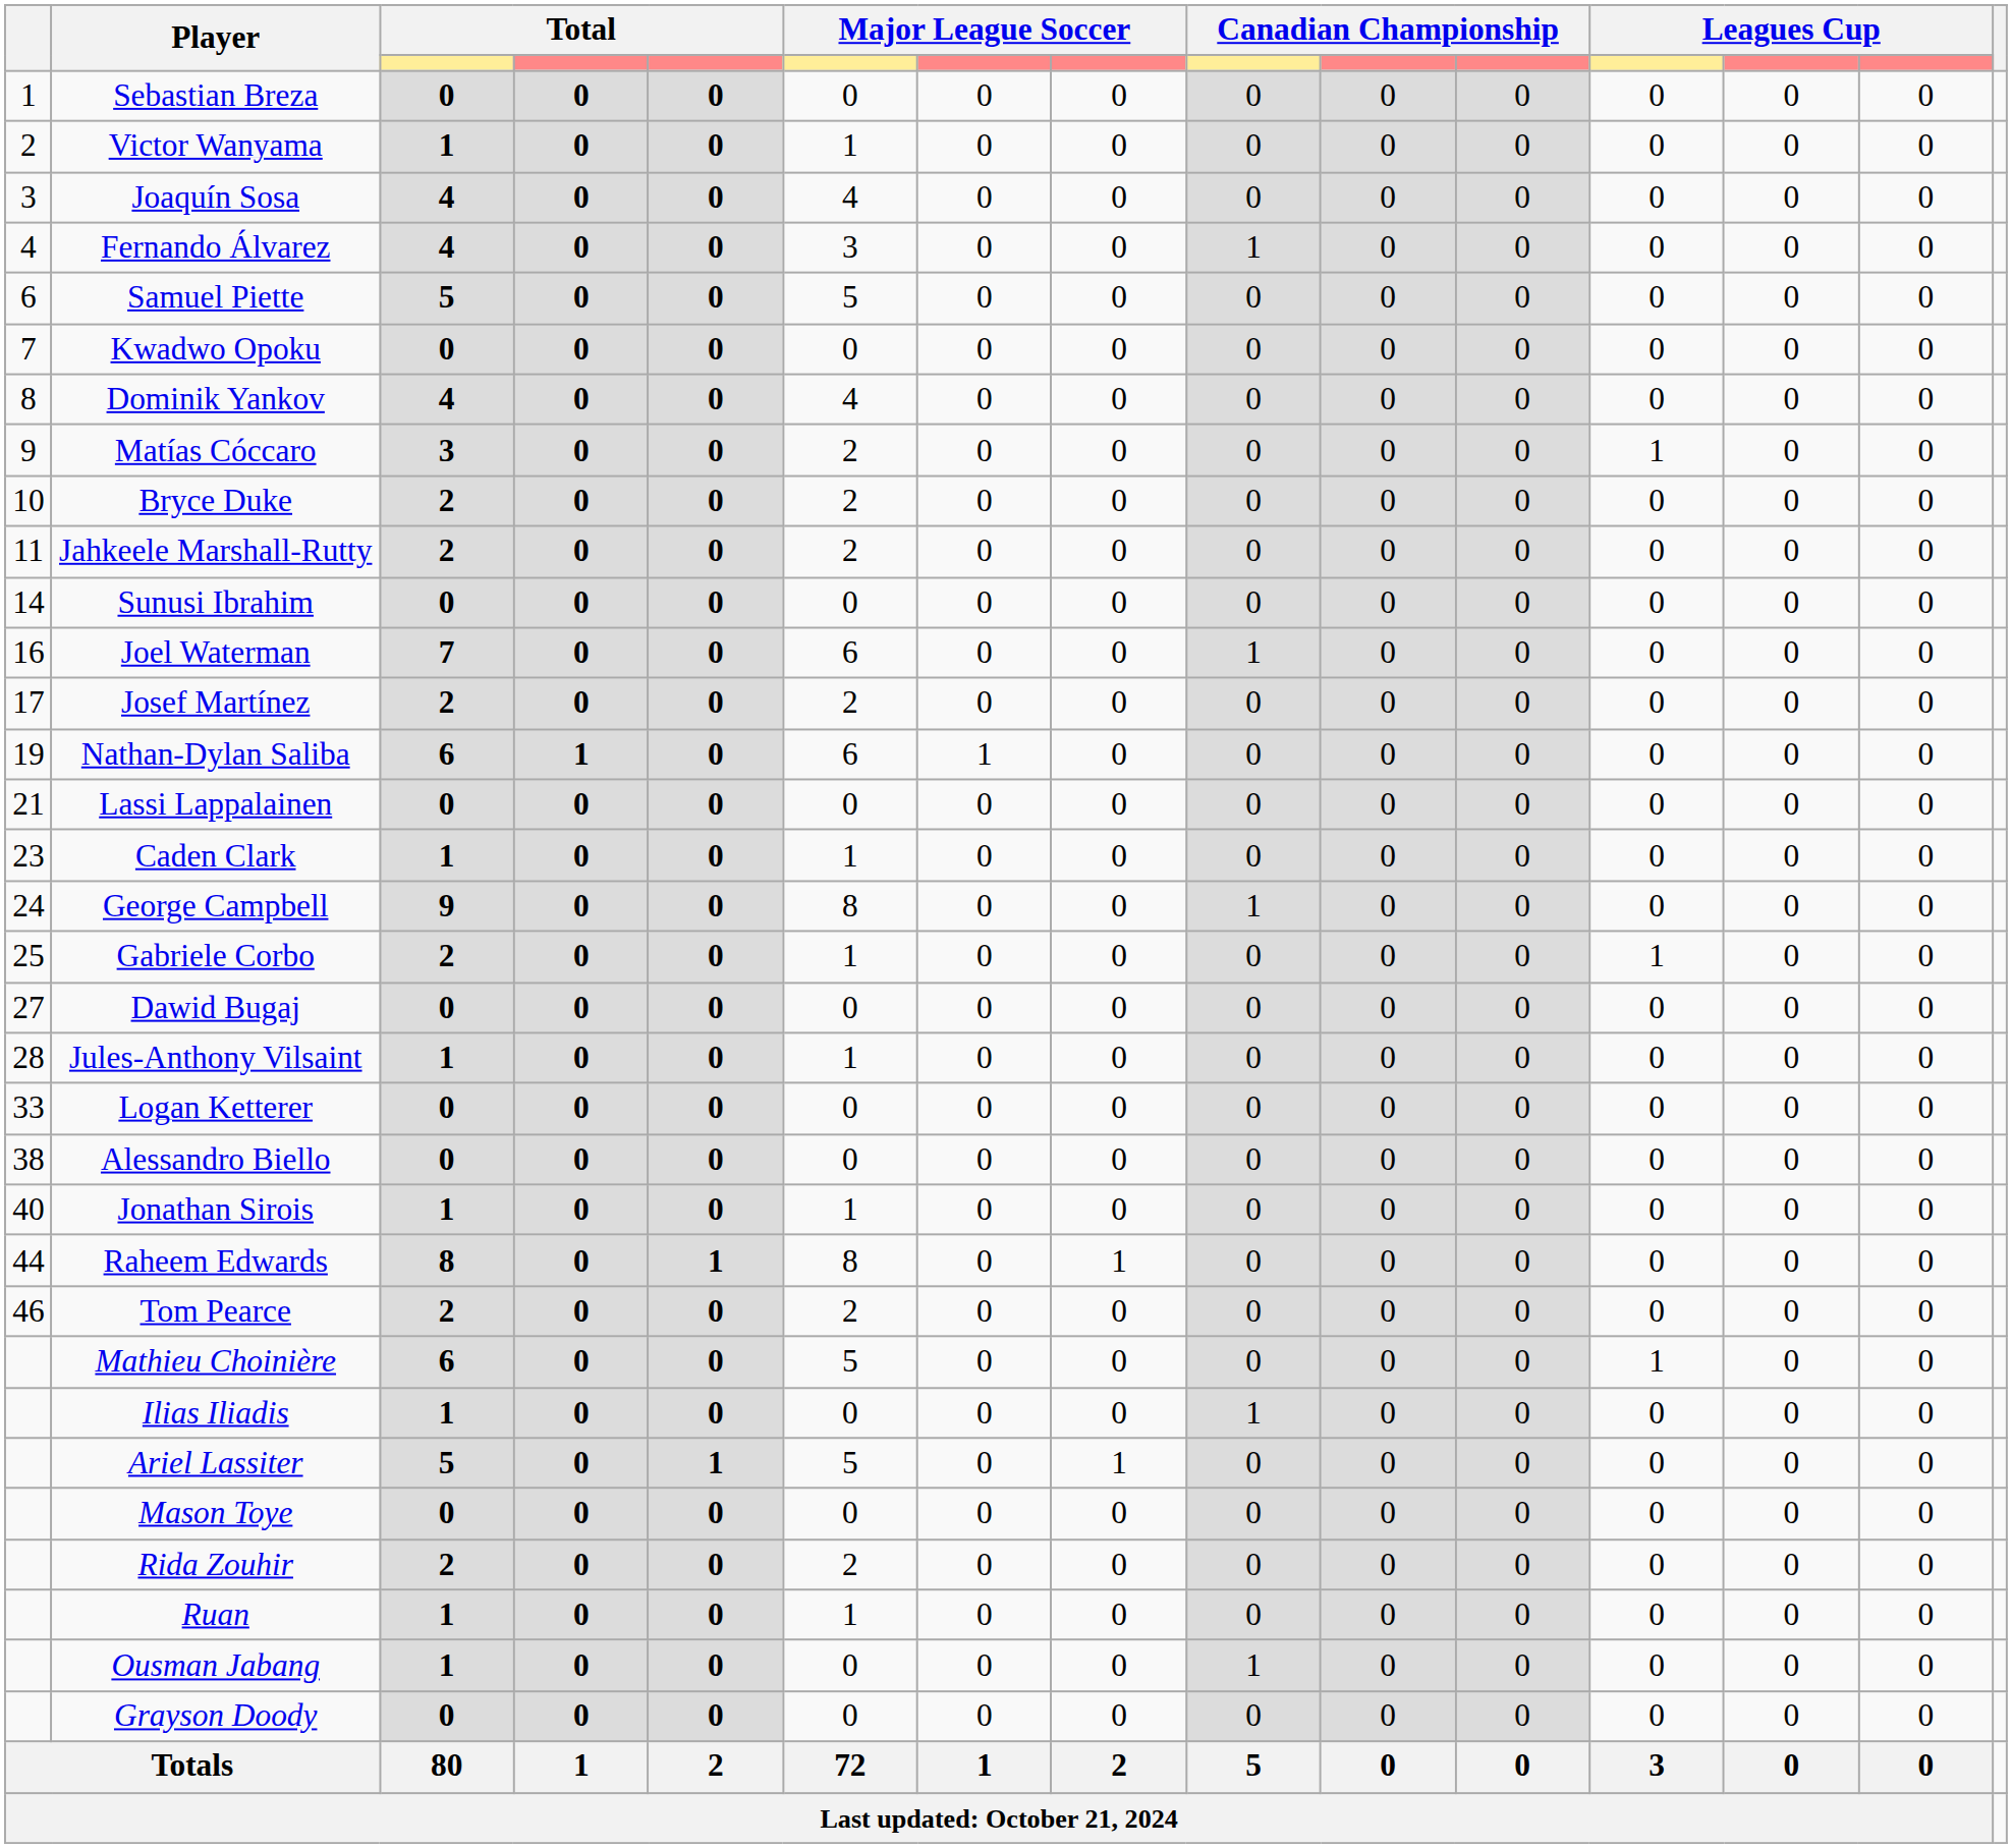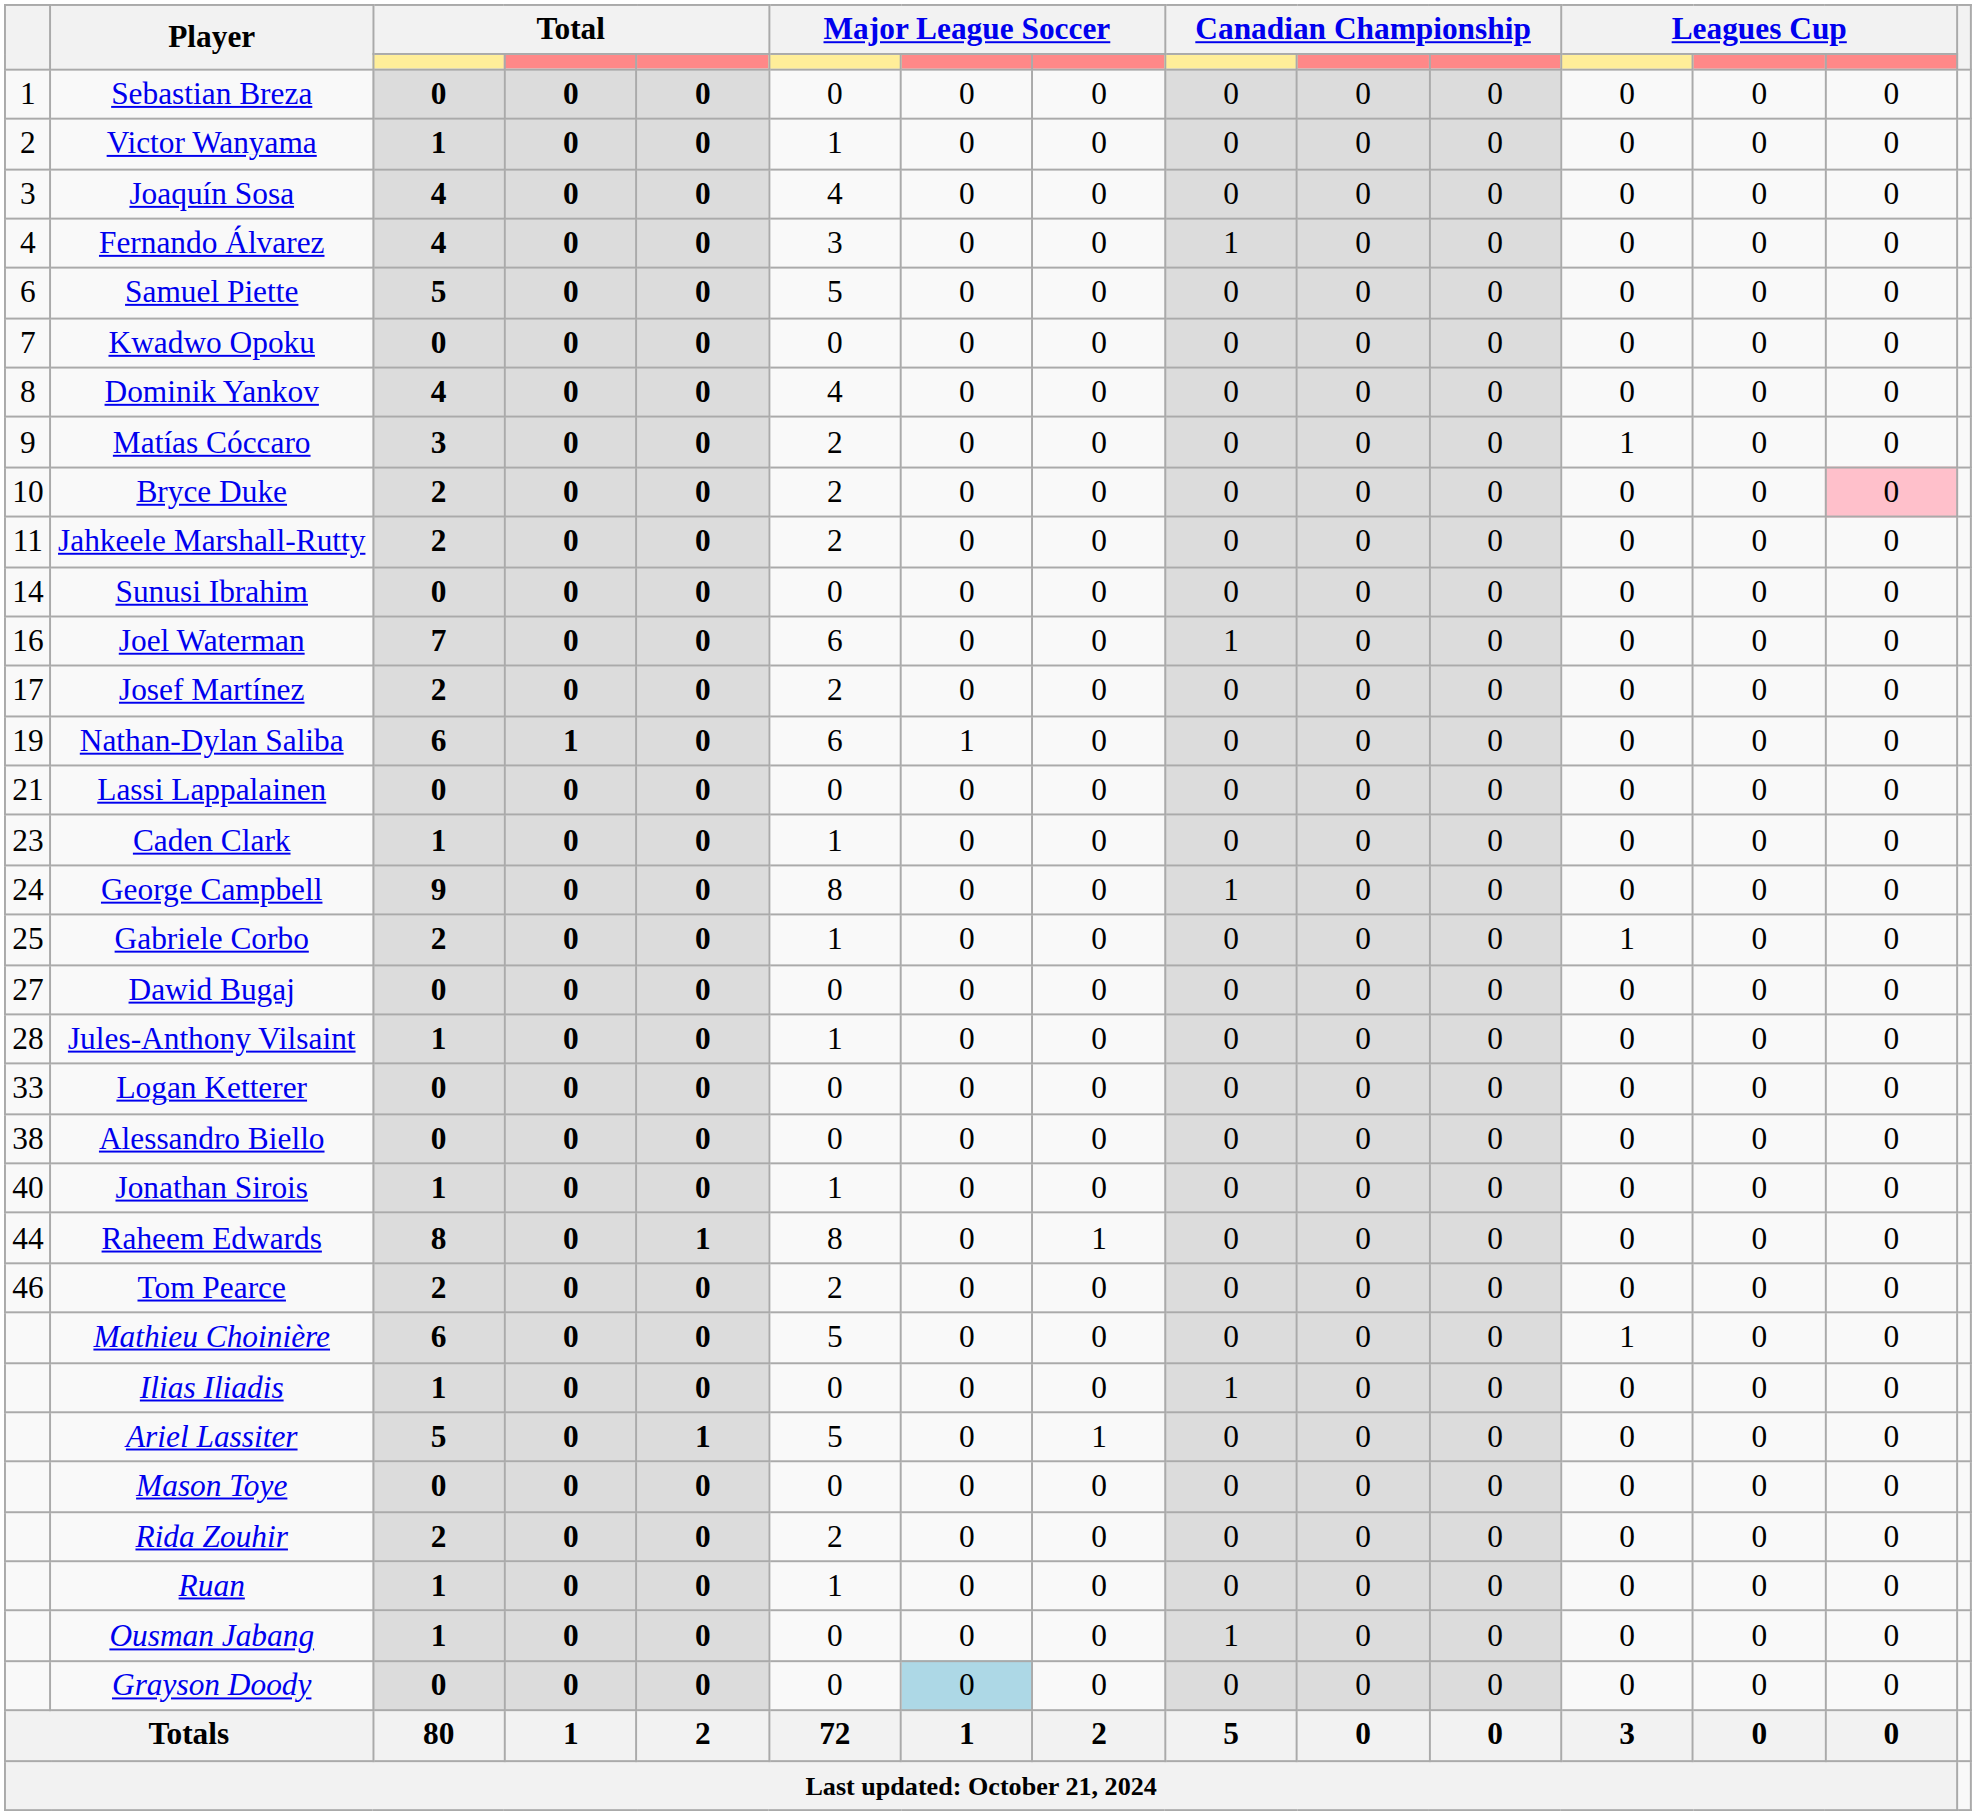Bryce Duke | column 14: no background -> pink background
Grayson Doody | column 7: no background -> lightblue background
